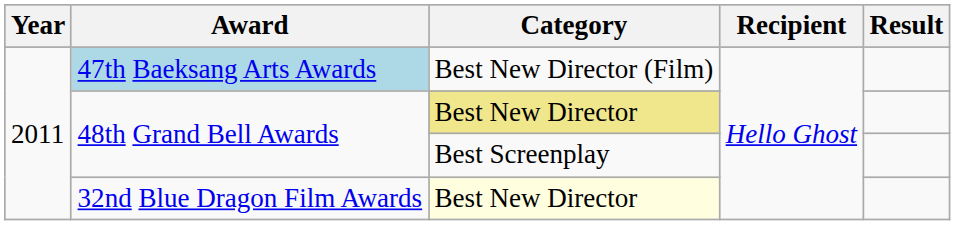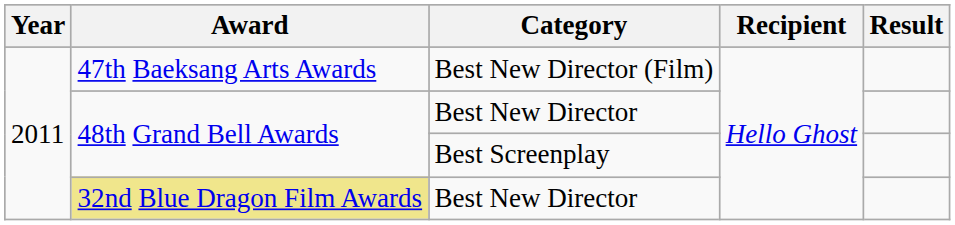47th Baeksang Arts Awards | Award: lightblue background -> no background
48th Grand Bell Awards / Best New Director | Category: khaki background -> no background
32nd Blue Dragon Film Awards | Award: no background -> khaki background
32nd Blue Dragon Film Awards | Category: lightyellow background -> no background
